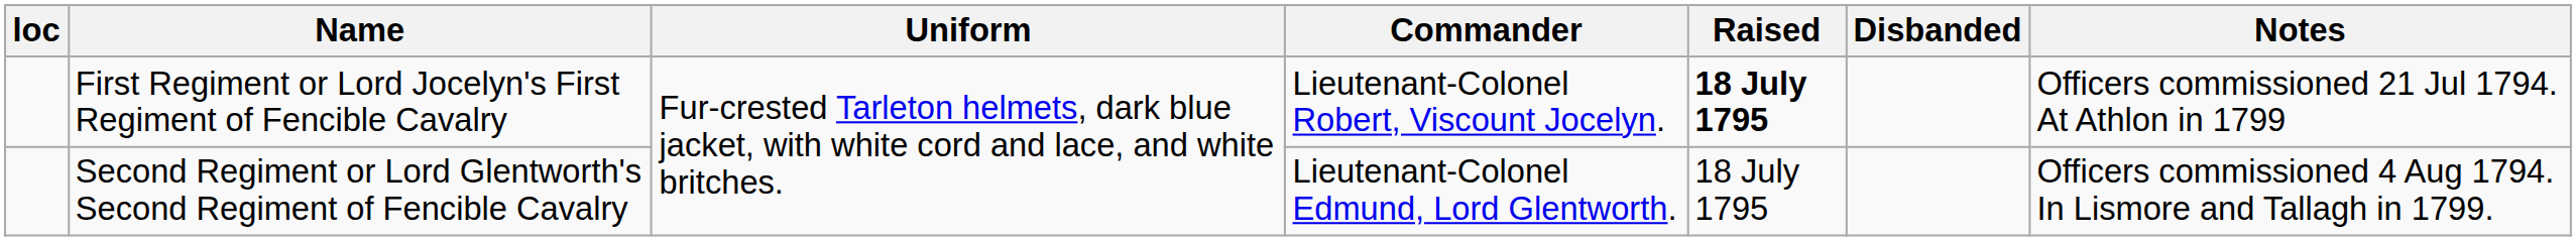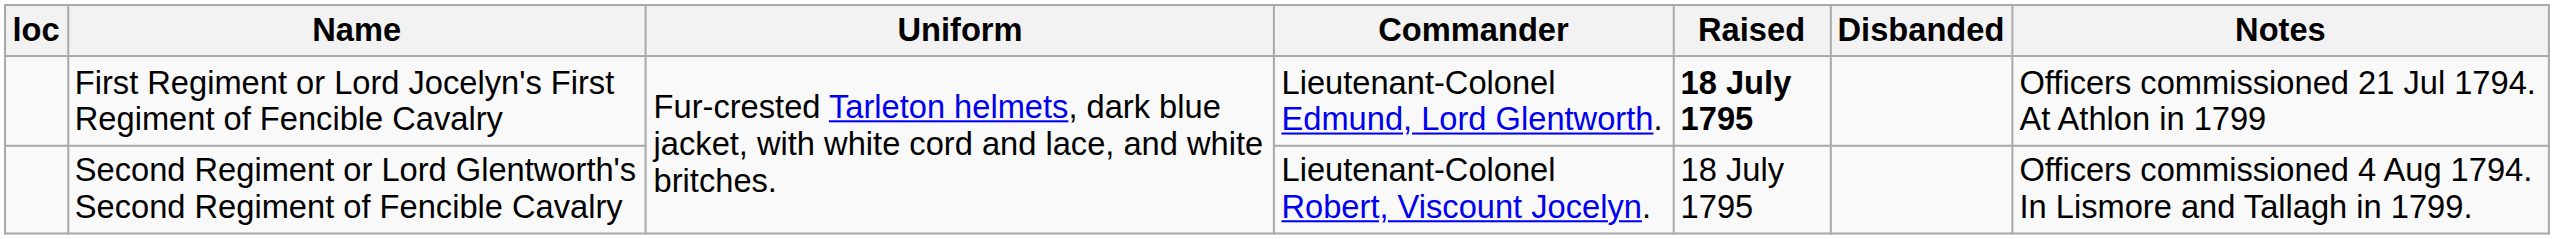row 2 | Commander: Lieutenant-Colonel Robert, Viscount Jocelyn. -> Lieutenant-Colonel Edmund, Lord Glentworth.
row 3 | Commander: Lieutenant-Colonel Edmund, Lord Glentworth. -> Lieutenant-Colonel Robert, Viscount Jocelyn.
